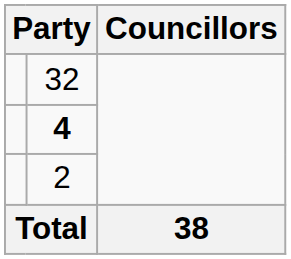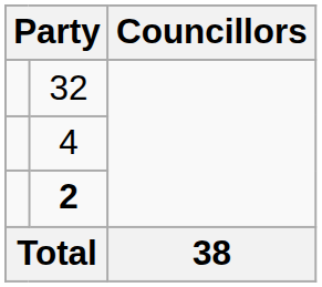4 | column 2: bold -> normal
2 | column 2: normal -> bold
